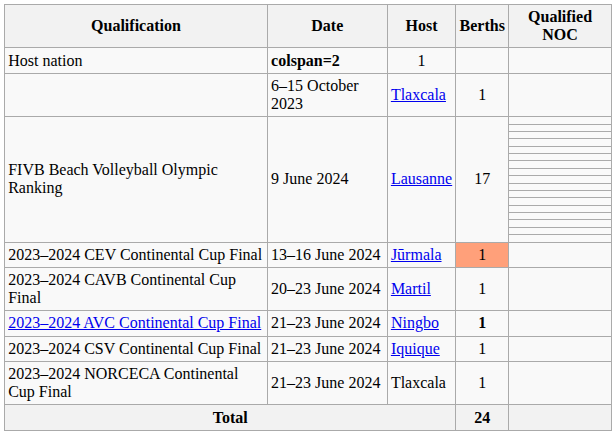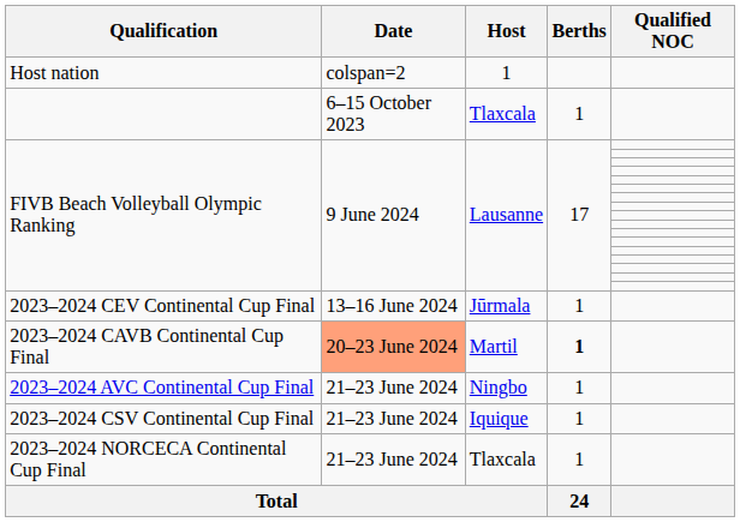Host nation | Date: bold -> normal
2023–2024 CEV Continental Cup Final | Berths: lightsalmon background -> no background
2023–2024 CAVB Continental Cup Final | Date: no background -> lightsalmon background
2023–2024 CAVB Continental Cup Final | Berths: normal -> bold
2023–2024 AVC Continental Cup Final | Berths: bold -> normal
